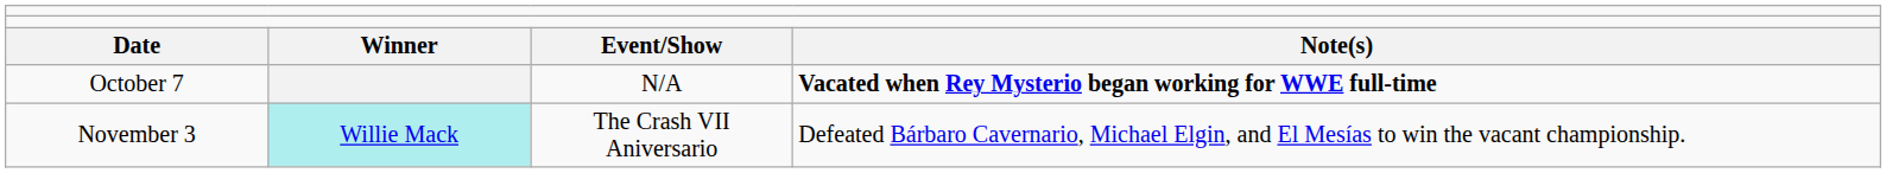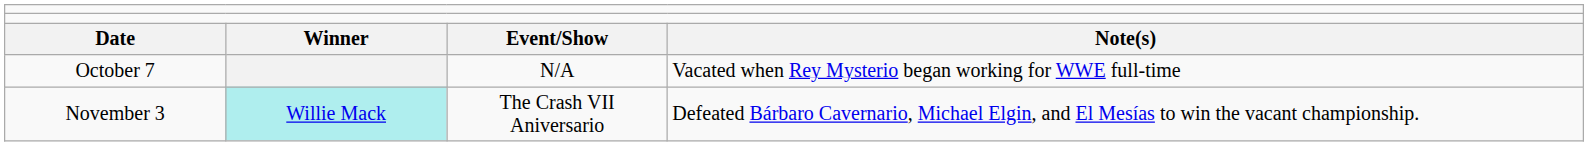October 7 | column 4: bold -> normal
